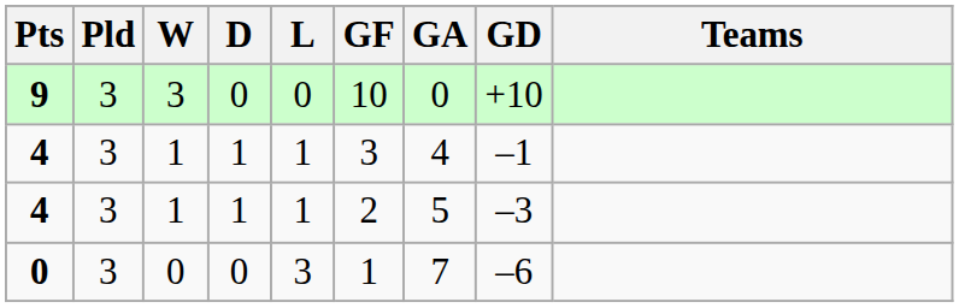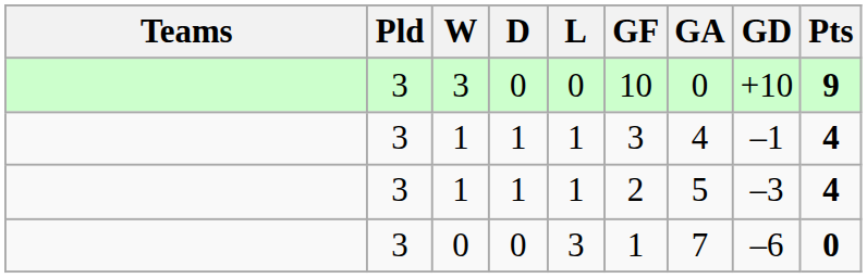columns swapped: Teams <-> Pts
